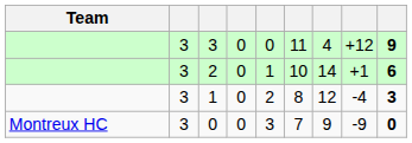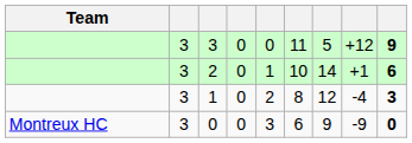row 2 | column 7: 4 -> 5
row 5 | column 6: 7 -> 6
